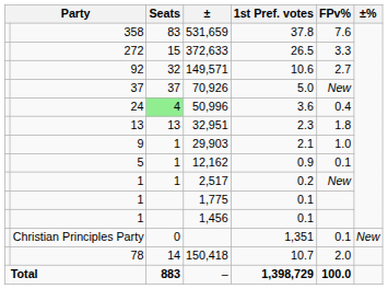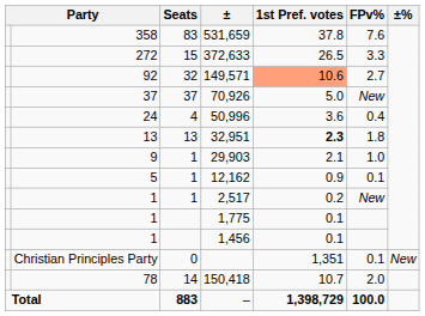149,571 | 1st Pref. votes: no background -> lightsalmon background
50,996 | Seats: lightgreen background -> no background
32,951 | 1st Pref. votes: normal -> bold
